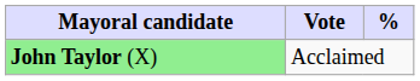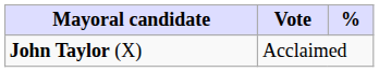John Taylor (X) | Mayoral candidate: lightgreen background -> no background
